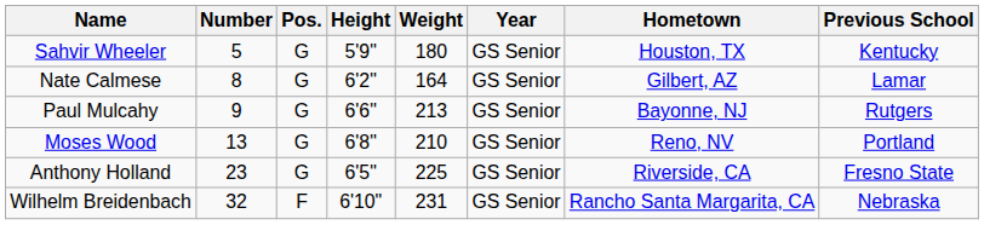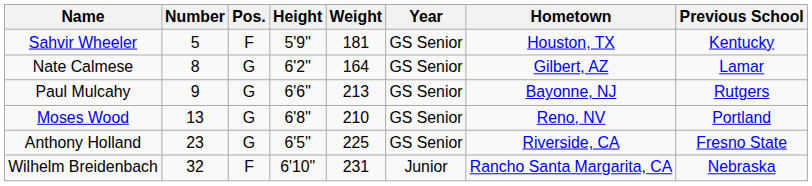Sahvir Wheeler | Pos.: G -> F
Sahvir Wheeler | Weight: 180 -> 181
Wilhelm Breidenbach | Year: GS Senior -> Junior
